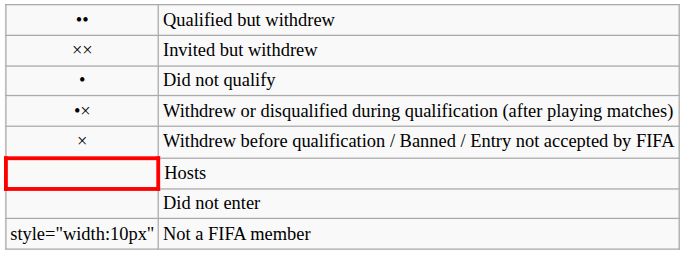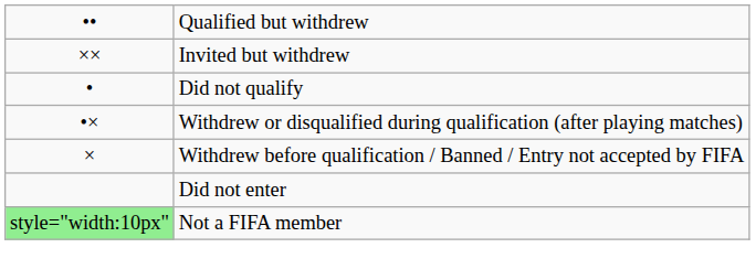- row: Hosts
Not a FIFA member | column 1: no background -> lightgreen background
